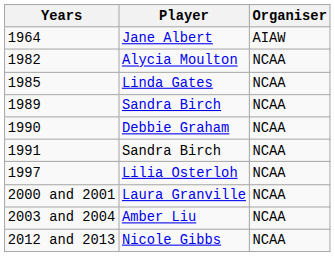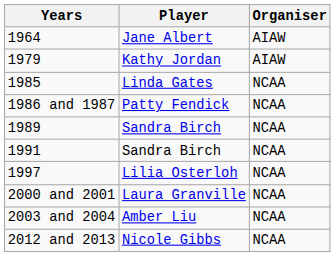+ row: 1979 | Kathy Jordan | AIAW
- row: 1982 | Alycia Moulton | NCAA
+ row: 1986 and 1987 | Patty Fendick | NCAA
- row: 1990 | Debbie Graham | NCAA
